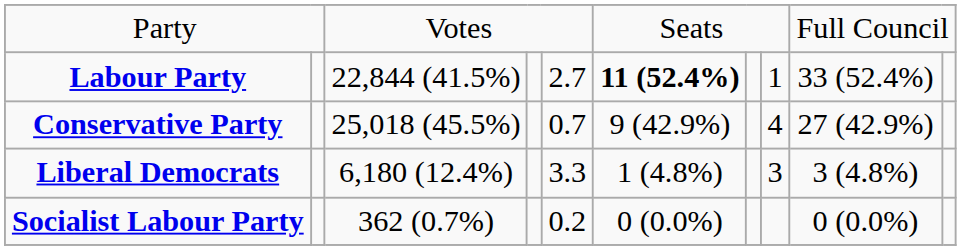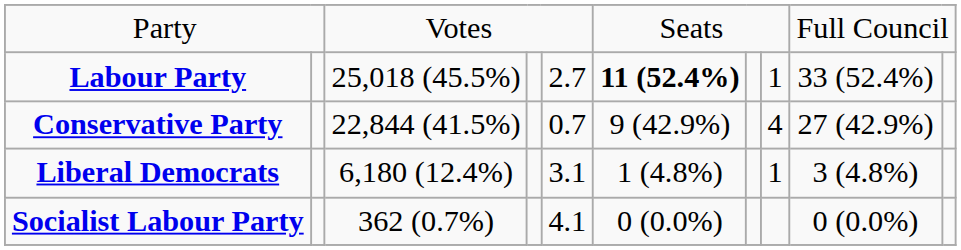Labour Party | column 3: 22,844 (41.5%) -> 25,018 (45.5%)
Conservative Party | column 3: 25,018 (45.5%) -> 22,844 (41.5%)
Liberal Democrats | column 5: 3.3 -> 3.1
Liberal Democrats | column 8: 3 -> 1
Socialist Labour Party | column 5: 0.2 -> 4.1
